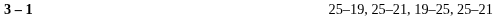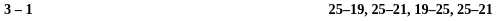row 1 | column 2: normal -> bold
